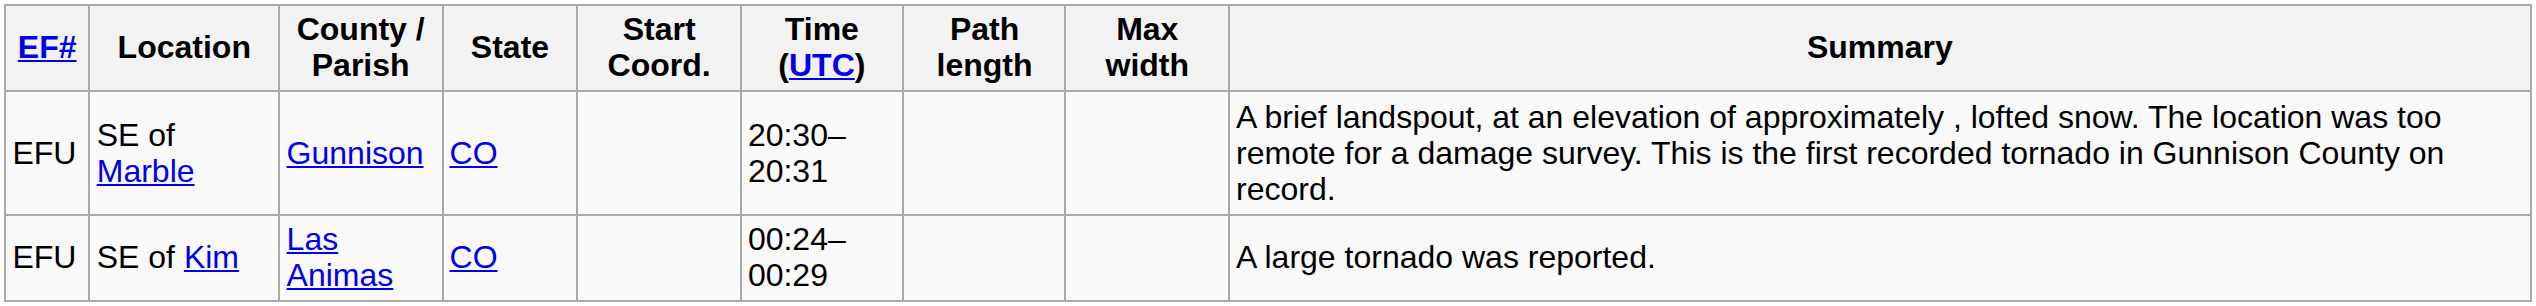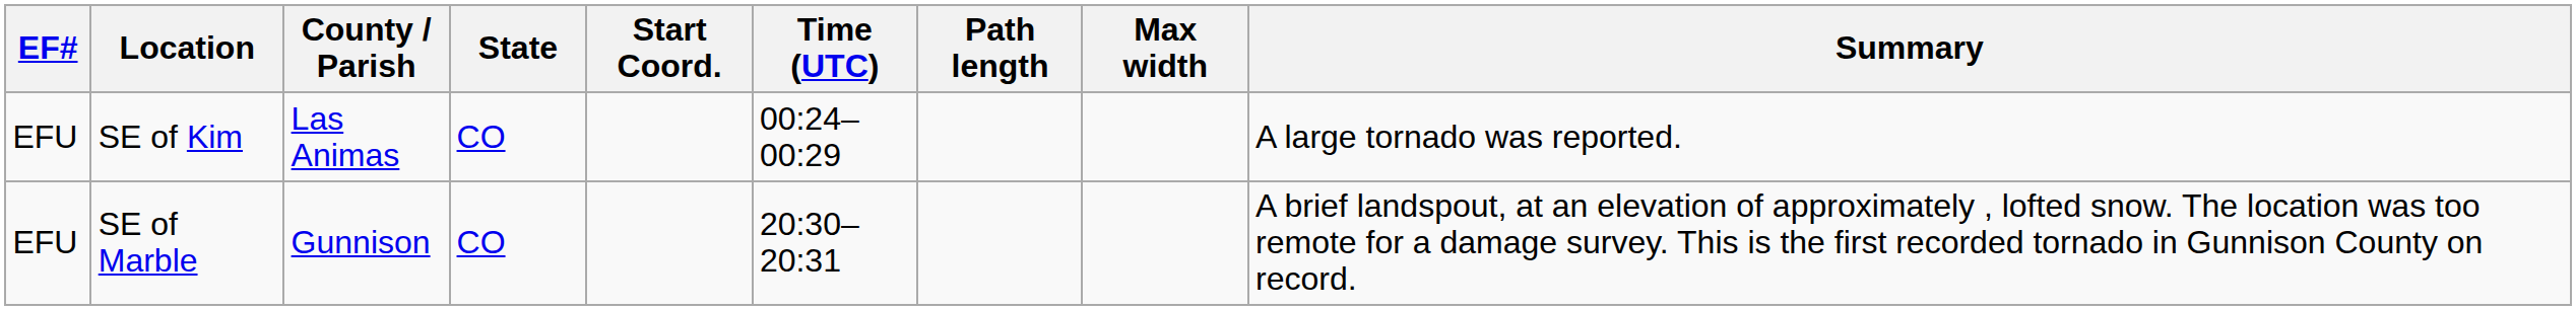rows swapped: SE of Marble <-> SE of Kim
